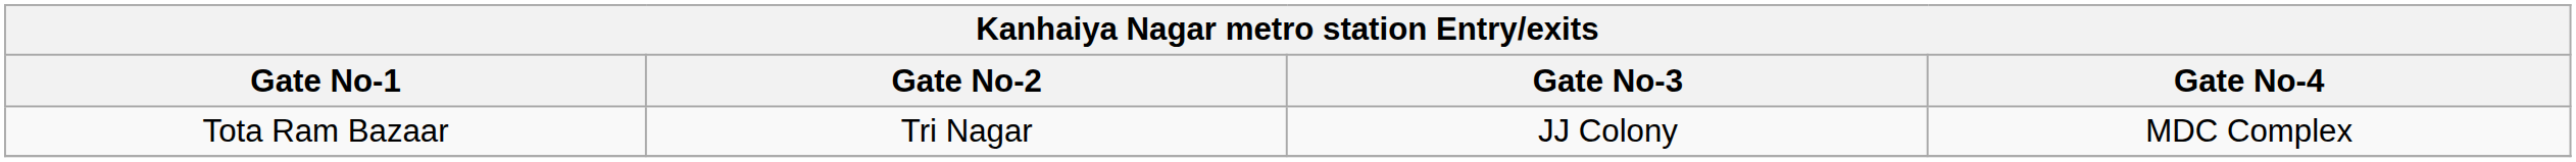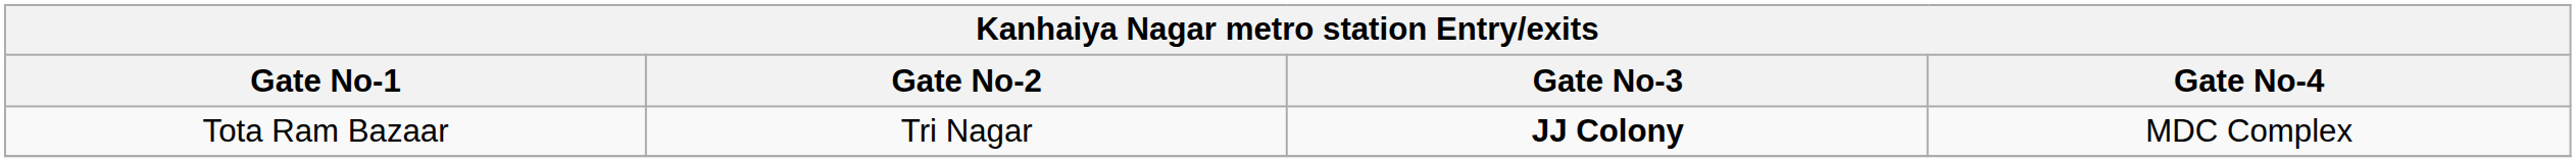Tota Ram Bazaar | Gate No-3: normal -> bold
